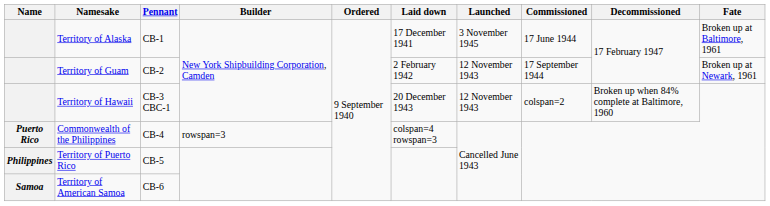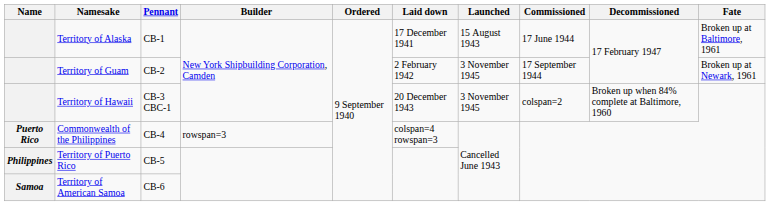Territory of Alaska | Launched: 3 November 1945 -> 15 August 1943
Territory of Guam | Launched: 12 November 1943 -> 3 November 1945
Territory of Hawaii | Launched: 12 November 1943 -> 3 November 1945
